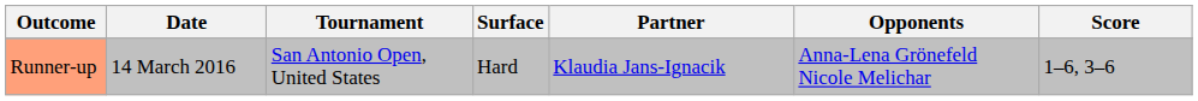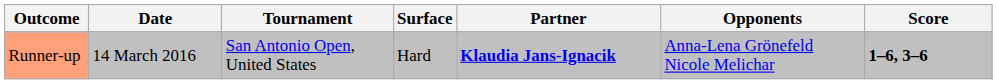Runner-up | Partner: normal -> bold
Runner-up | Score: normal -> bold
